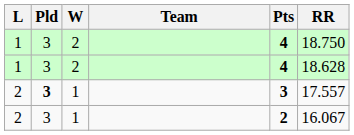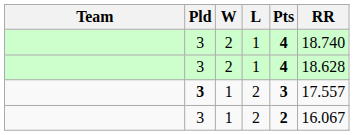columns swapped: Team <-> L
row 2 | RR: 18.750 -> 18.740
